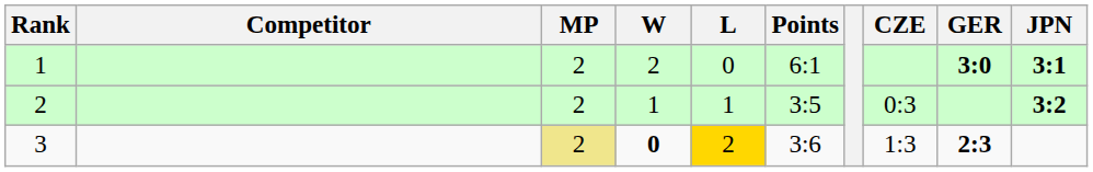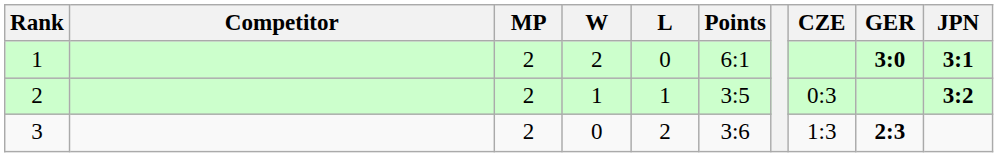3 | MP: khaki background -> no background
3 | W: bold -> normal
3 | L: gold background -> no background
